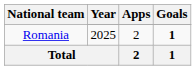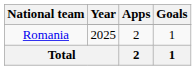2025 | Goals: bold -> normal
